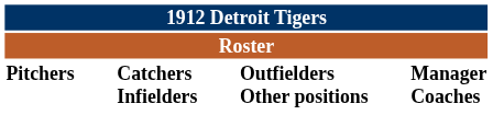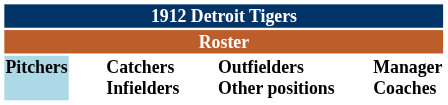Pitchers | column 1: no background -> lightblue background
